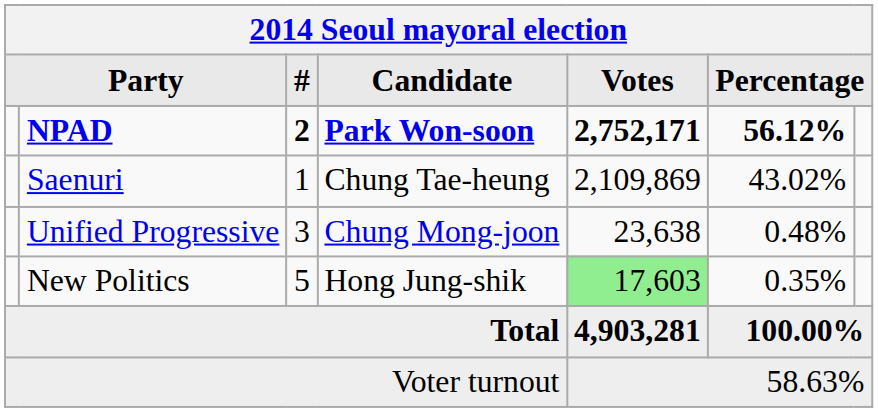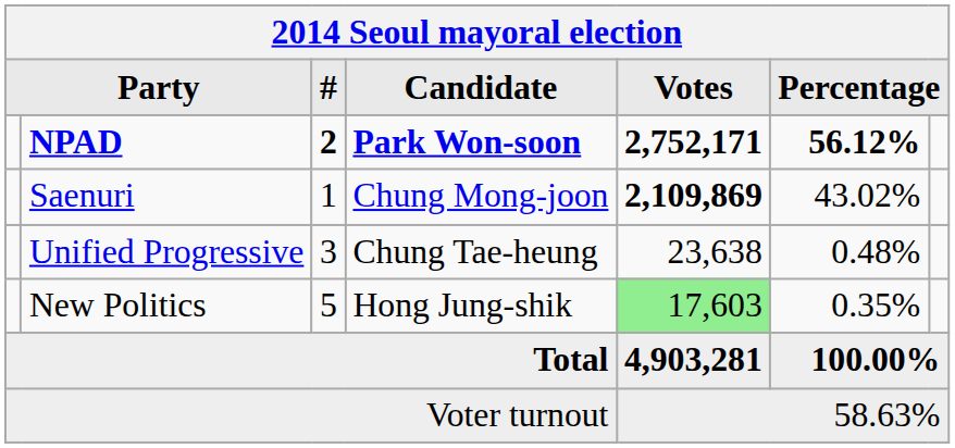Saenuri | Candidate: Chung Tae-heung -> Chung Mong-joon
Saenuri | Votes: normal -> bold
Unified Progressive | Candidate: Chung Mong-joon -> Chung Tae-heung
